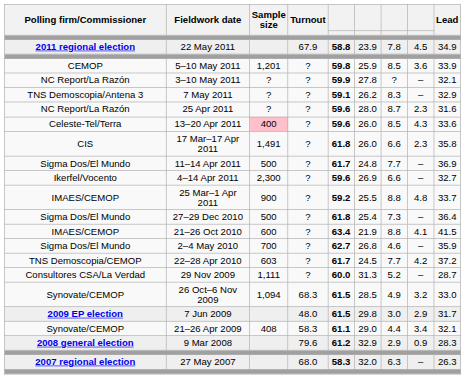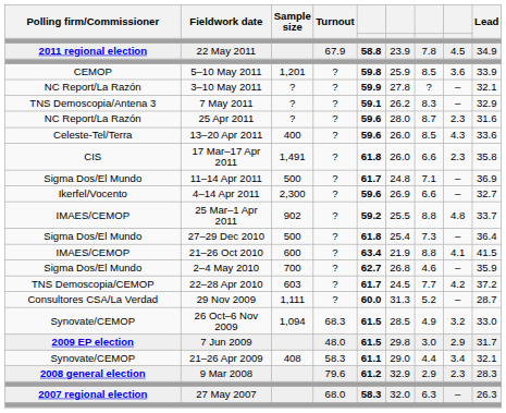13–20 Apr 2011 | Sample size: pink background -> no background
11–14 Apr 2011 | column 7: 7.7 -> 7.1
25 Mar–1 Apr 2011 | Sample size: 900 -> 902
9 Mar 2008 | column 8: 0.9 -> 2.3
